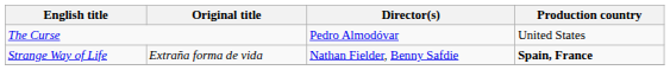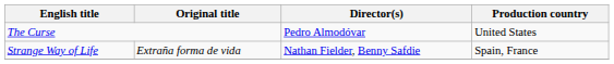Strange Way of Life | Production country: bold -> normal
